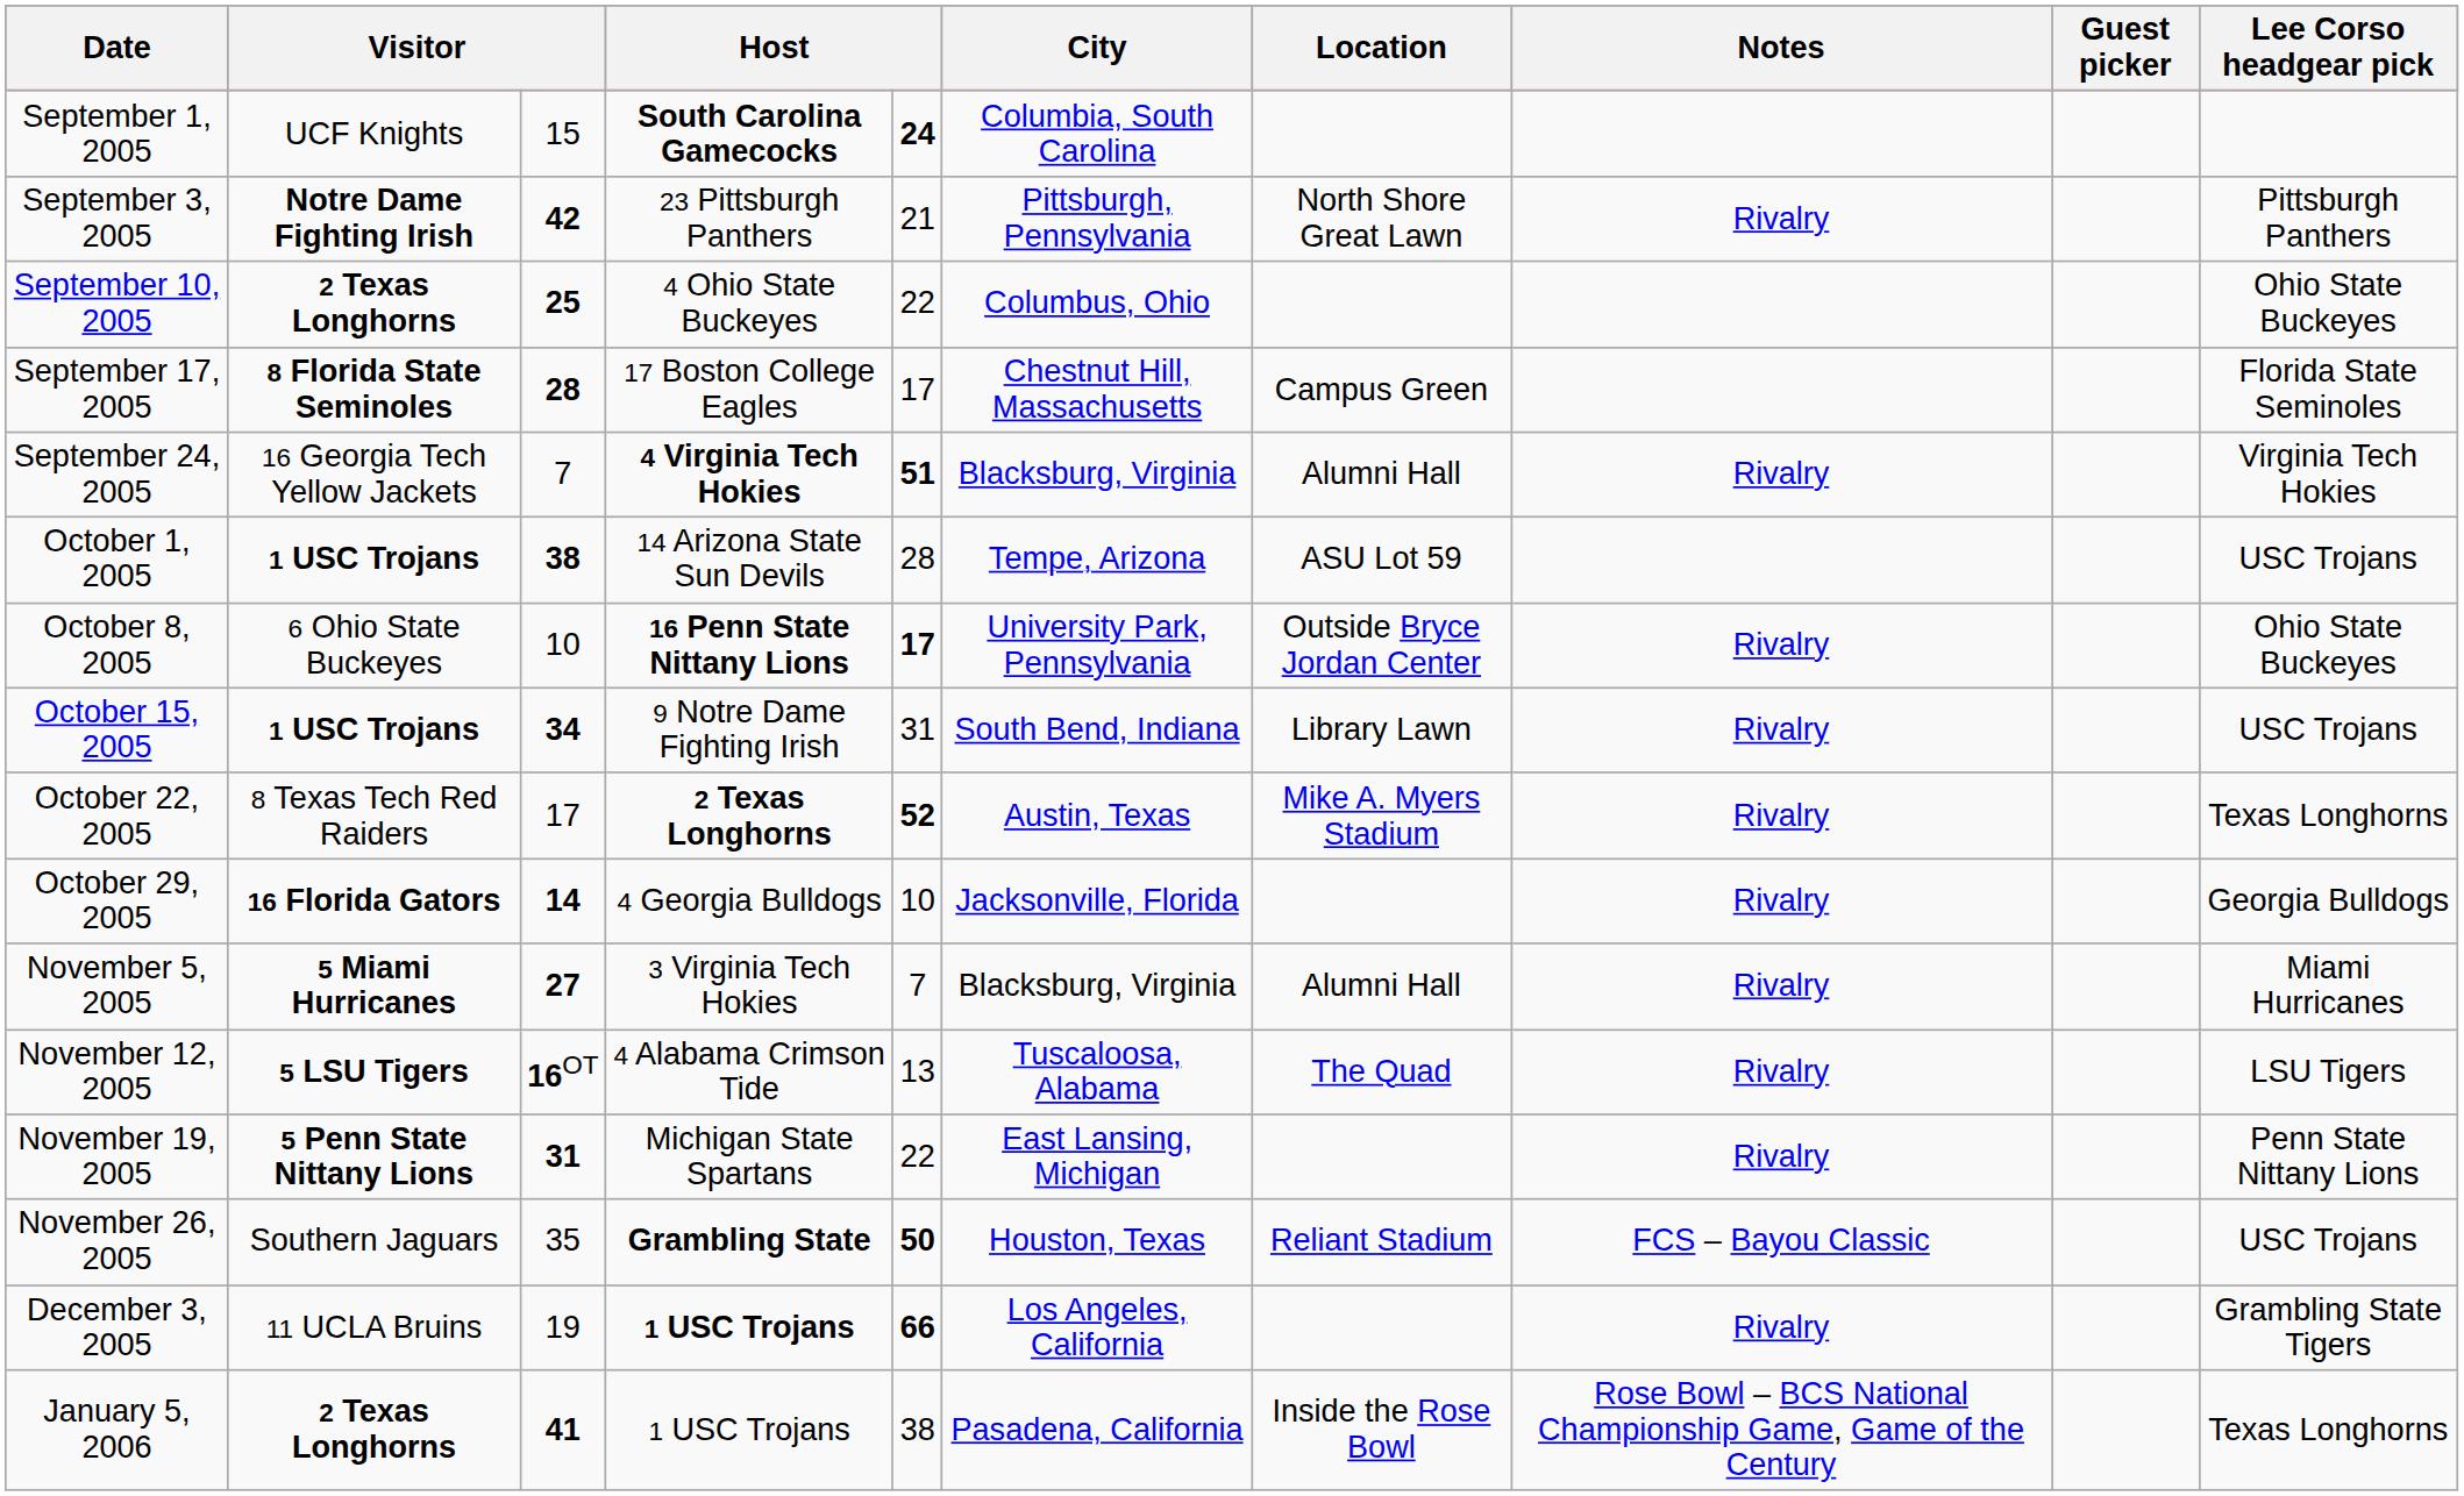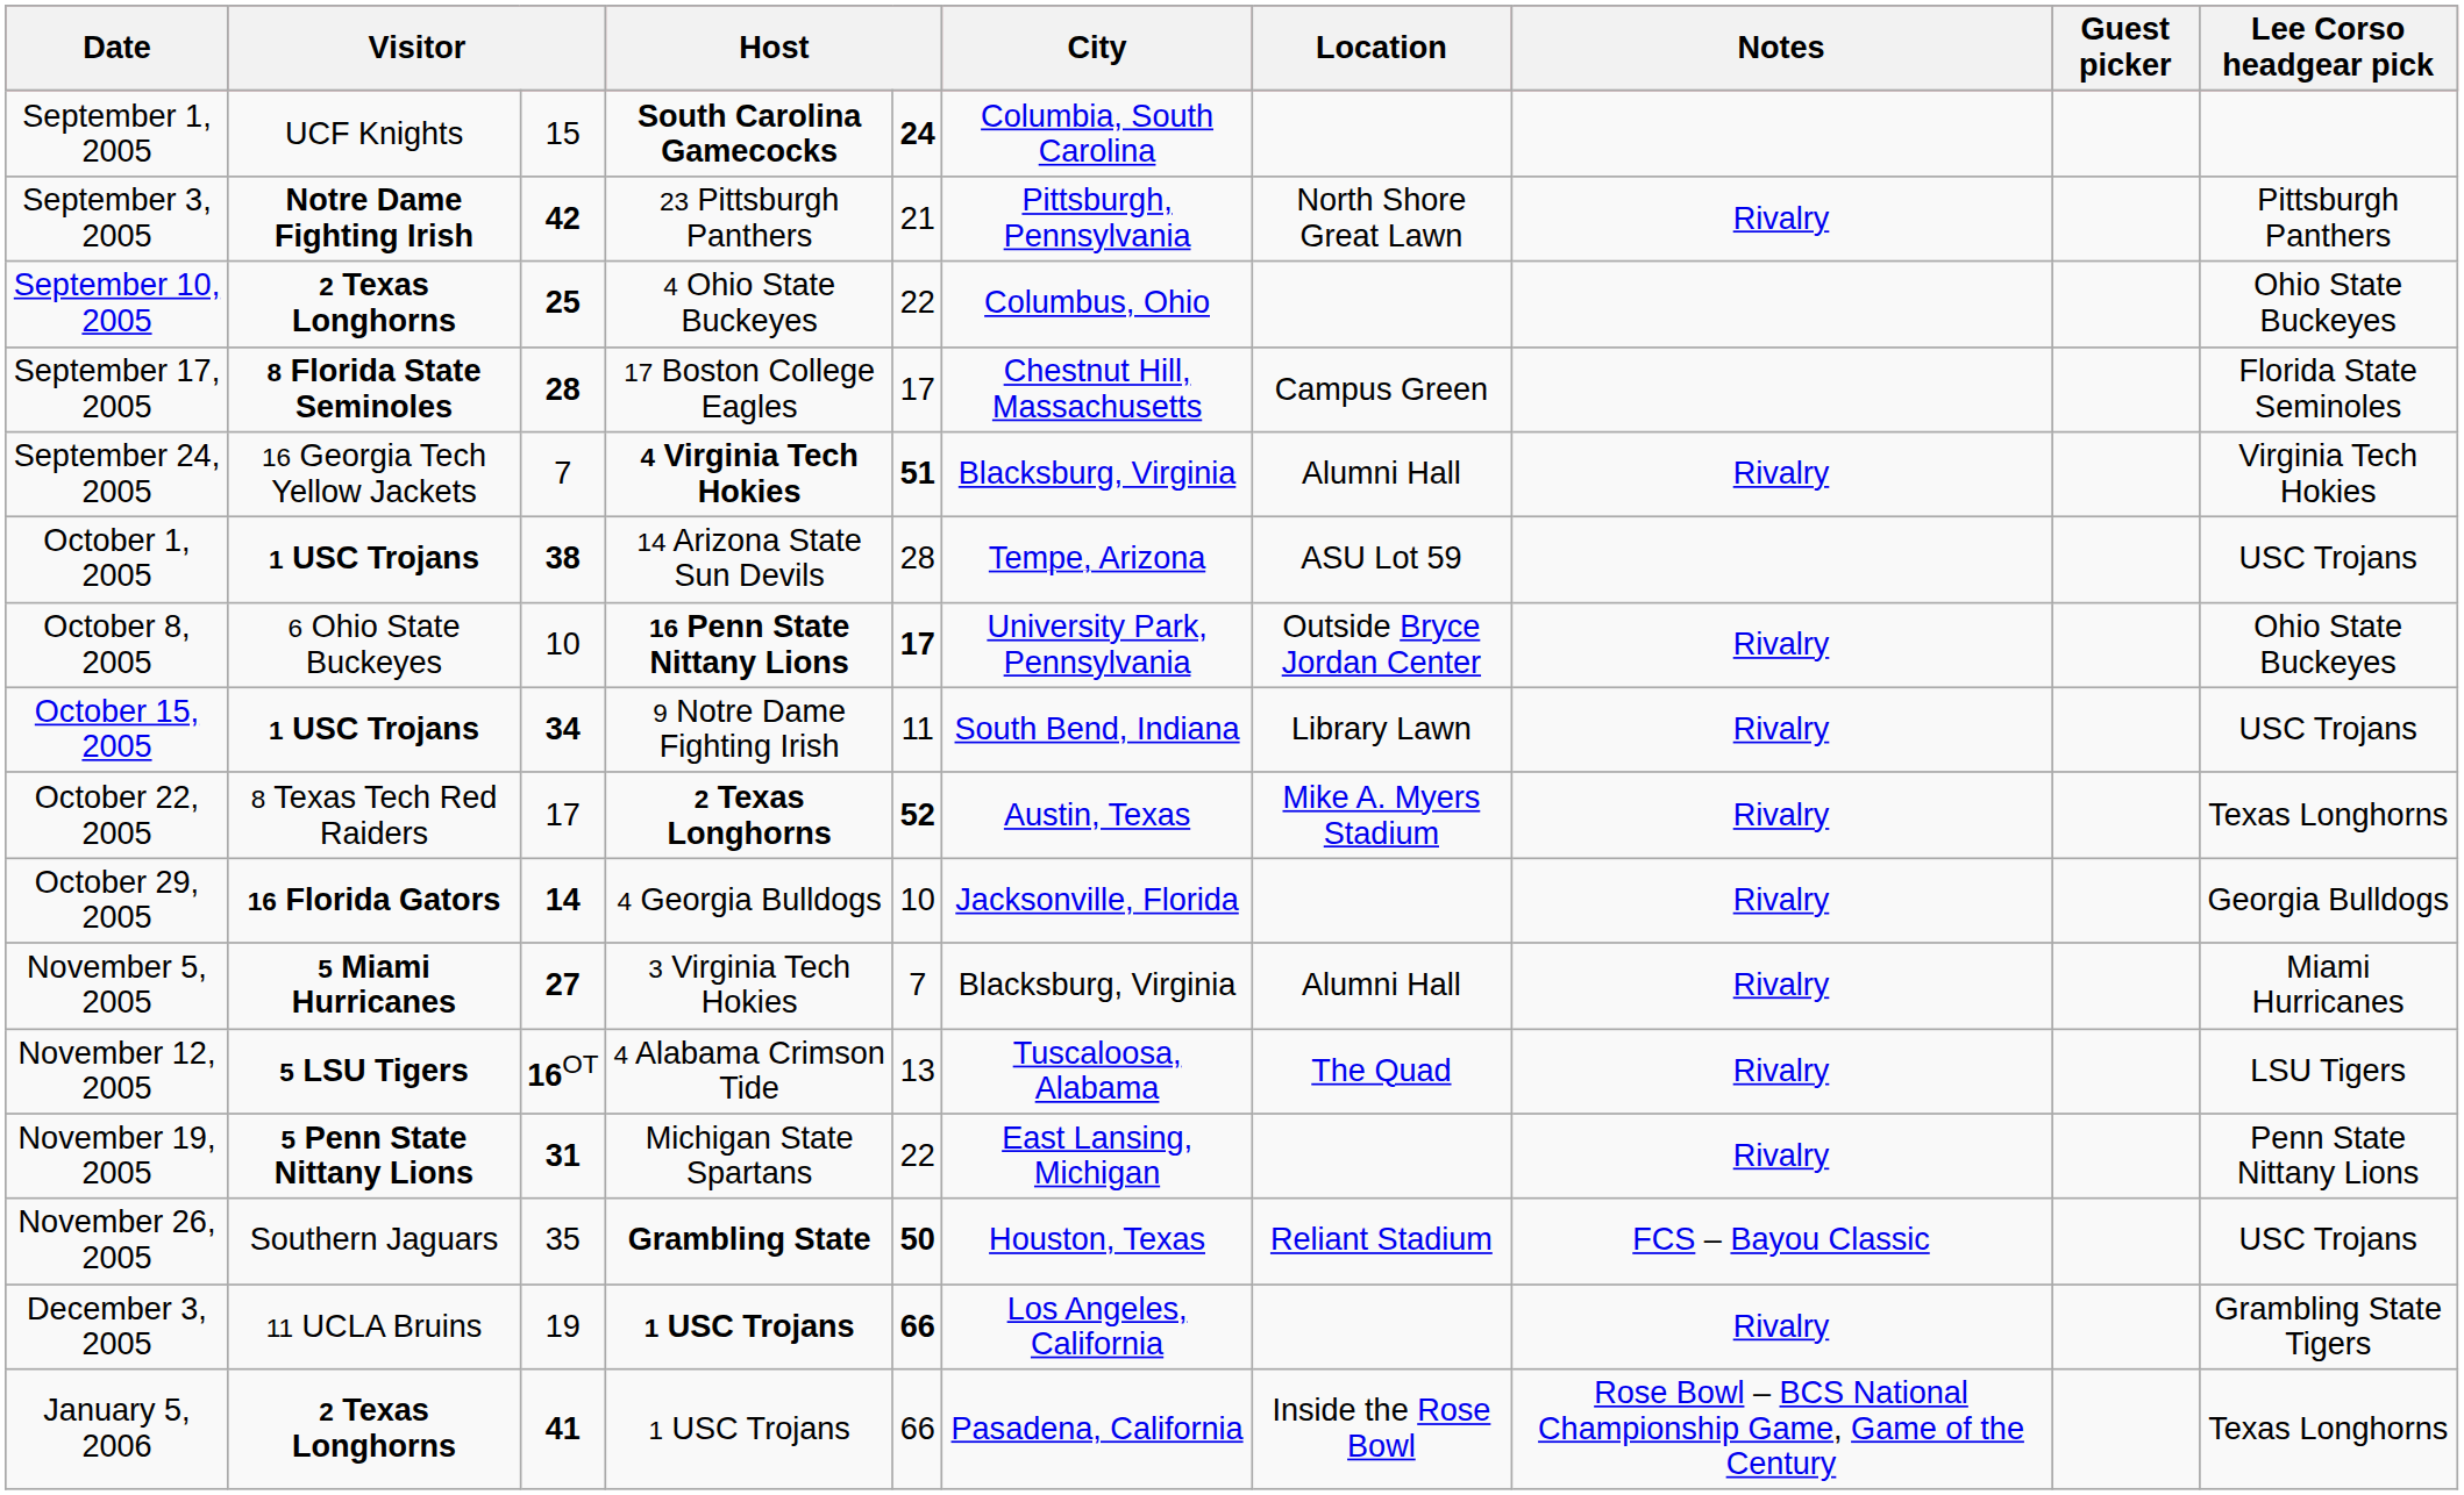October 15, 2005 | column 5: 31 -> 11
January 5, 2006 | column 5: 38 -> 66
